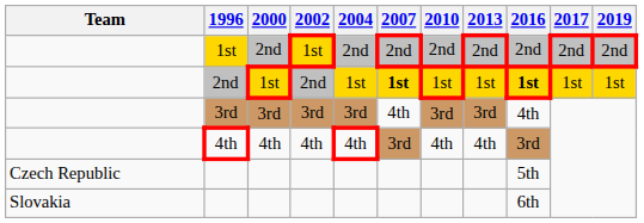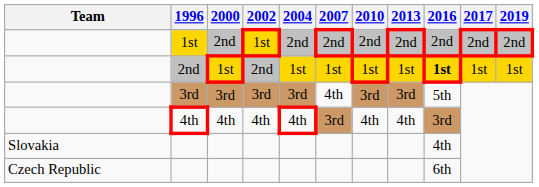row 3 | 2007: bold -> normal
row 4 | 2016: 4th -> 5th
row 6 | Team: Czech Republic -> Slovakia
row 6 | 2016: 5th -> 4th
row 7 | Team: Slovakia -> Czech Republic
